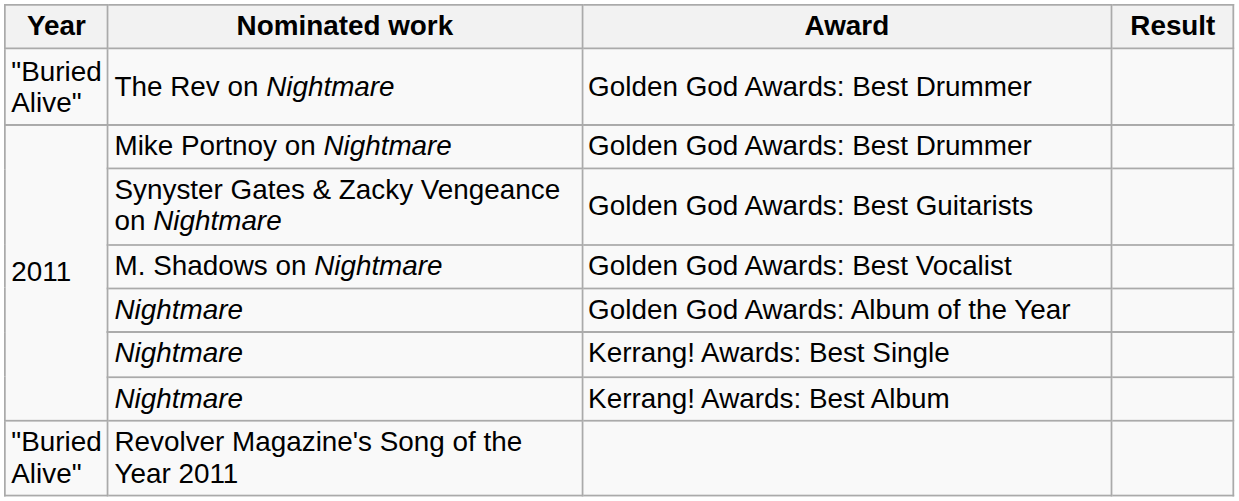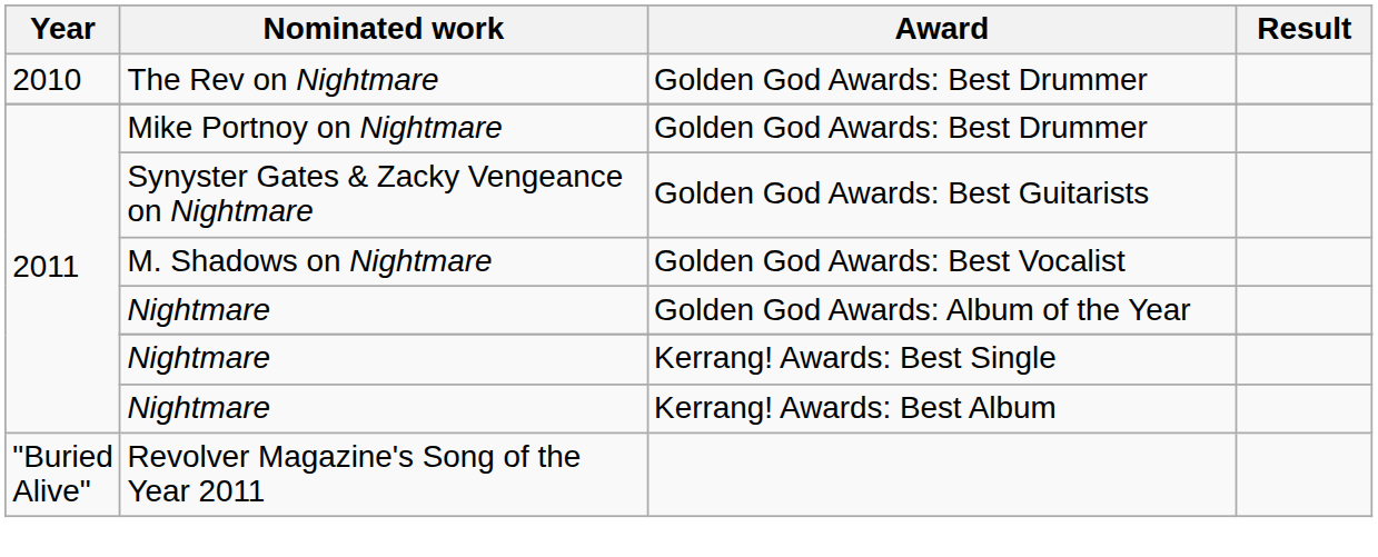The Rev on Nightmare / Golden God Awards: Best Drummer | Year: "Buried Alive" -> 2010
